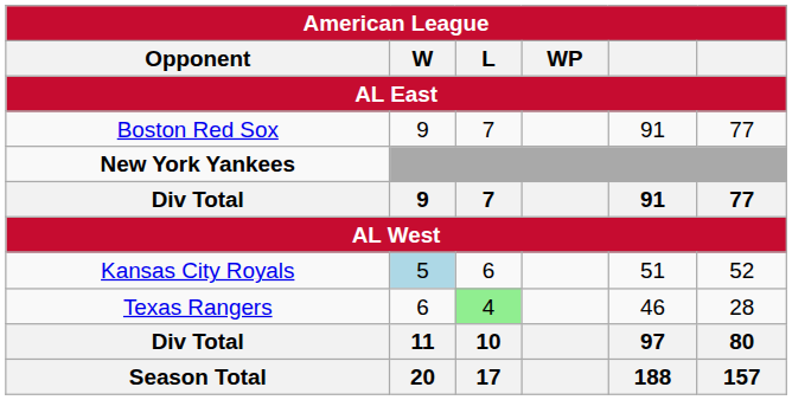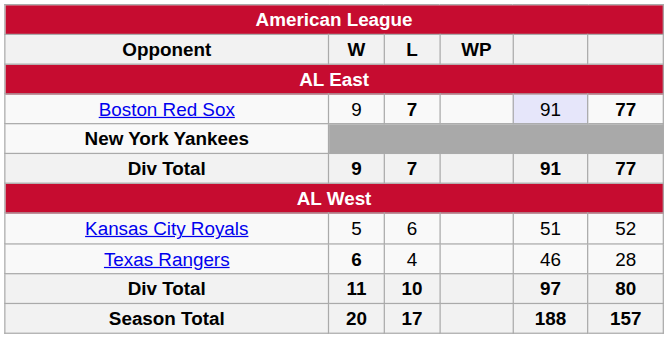Boston Red Sox | L: normal -> bold
Boston Red Sox | column 5: no background -> lavender background
Boston Red Sox | column 6: normal -> bold
Kansas City Royals | W: lightblue background -> no background
Texas Rangers | W: normal -> bold
Texas Rangers | L: lightgreen background -> no background
